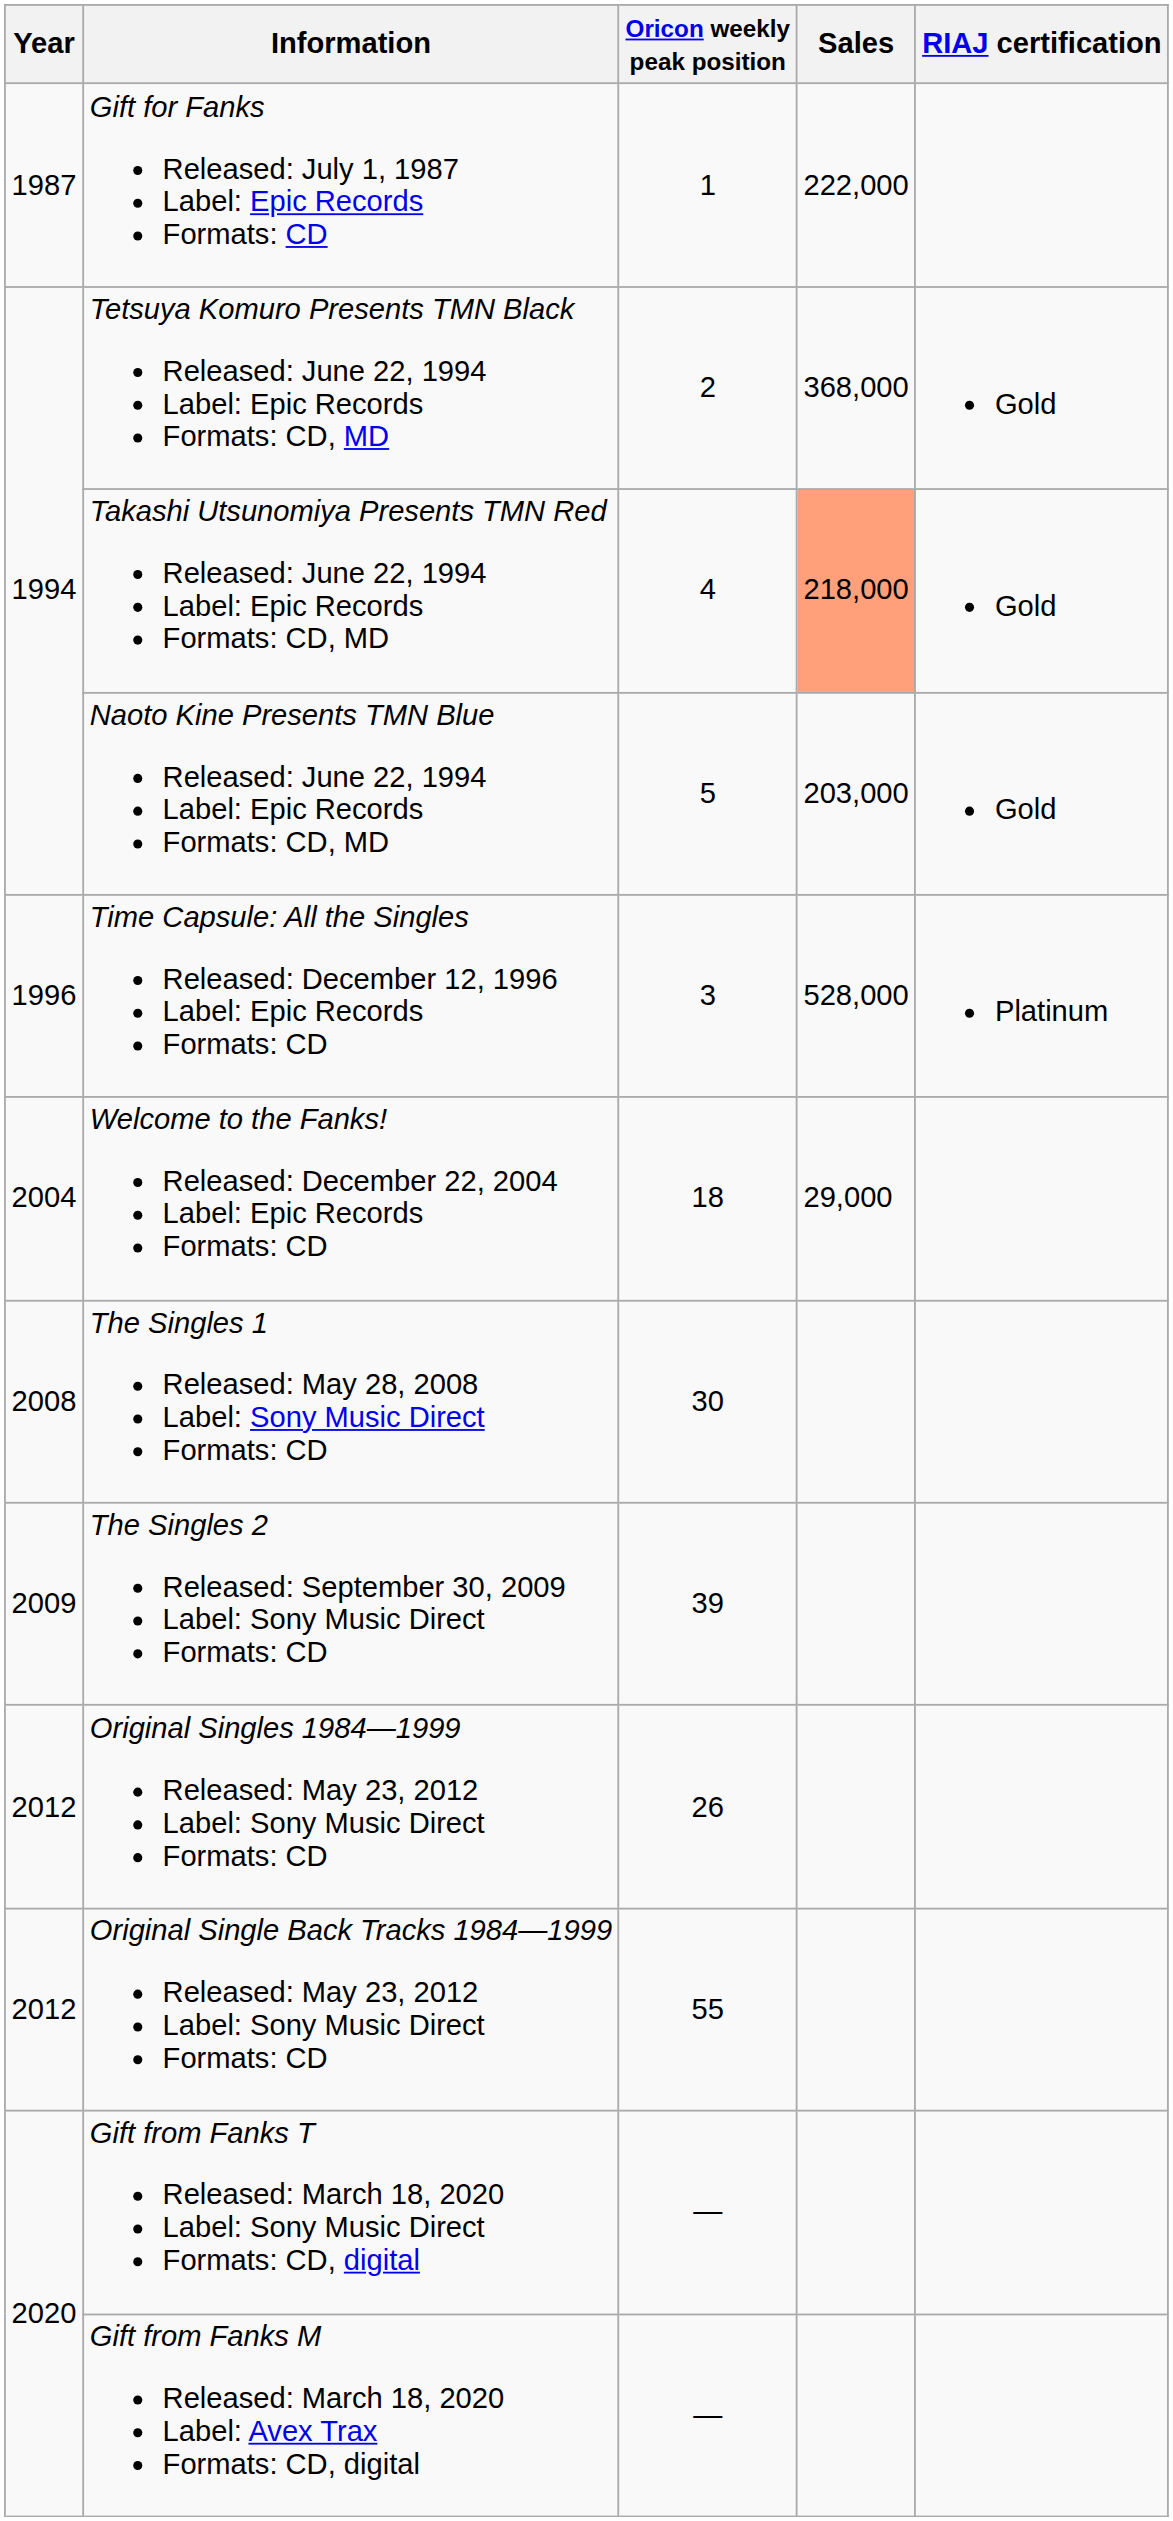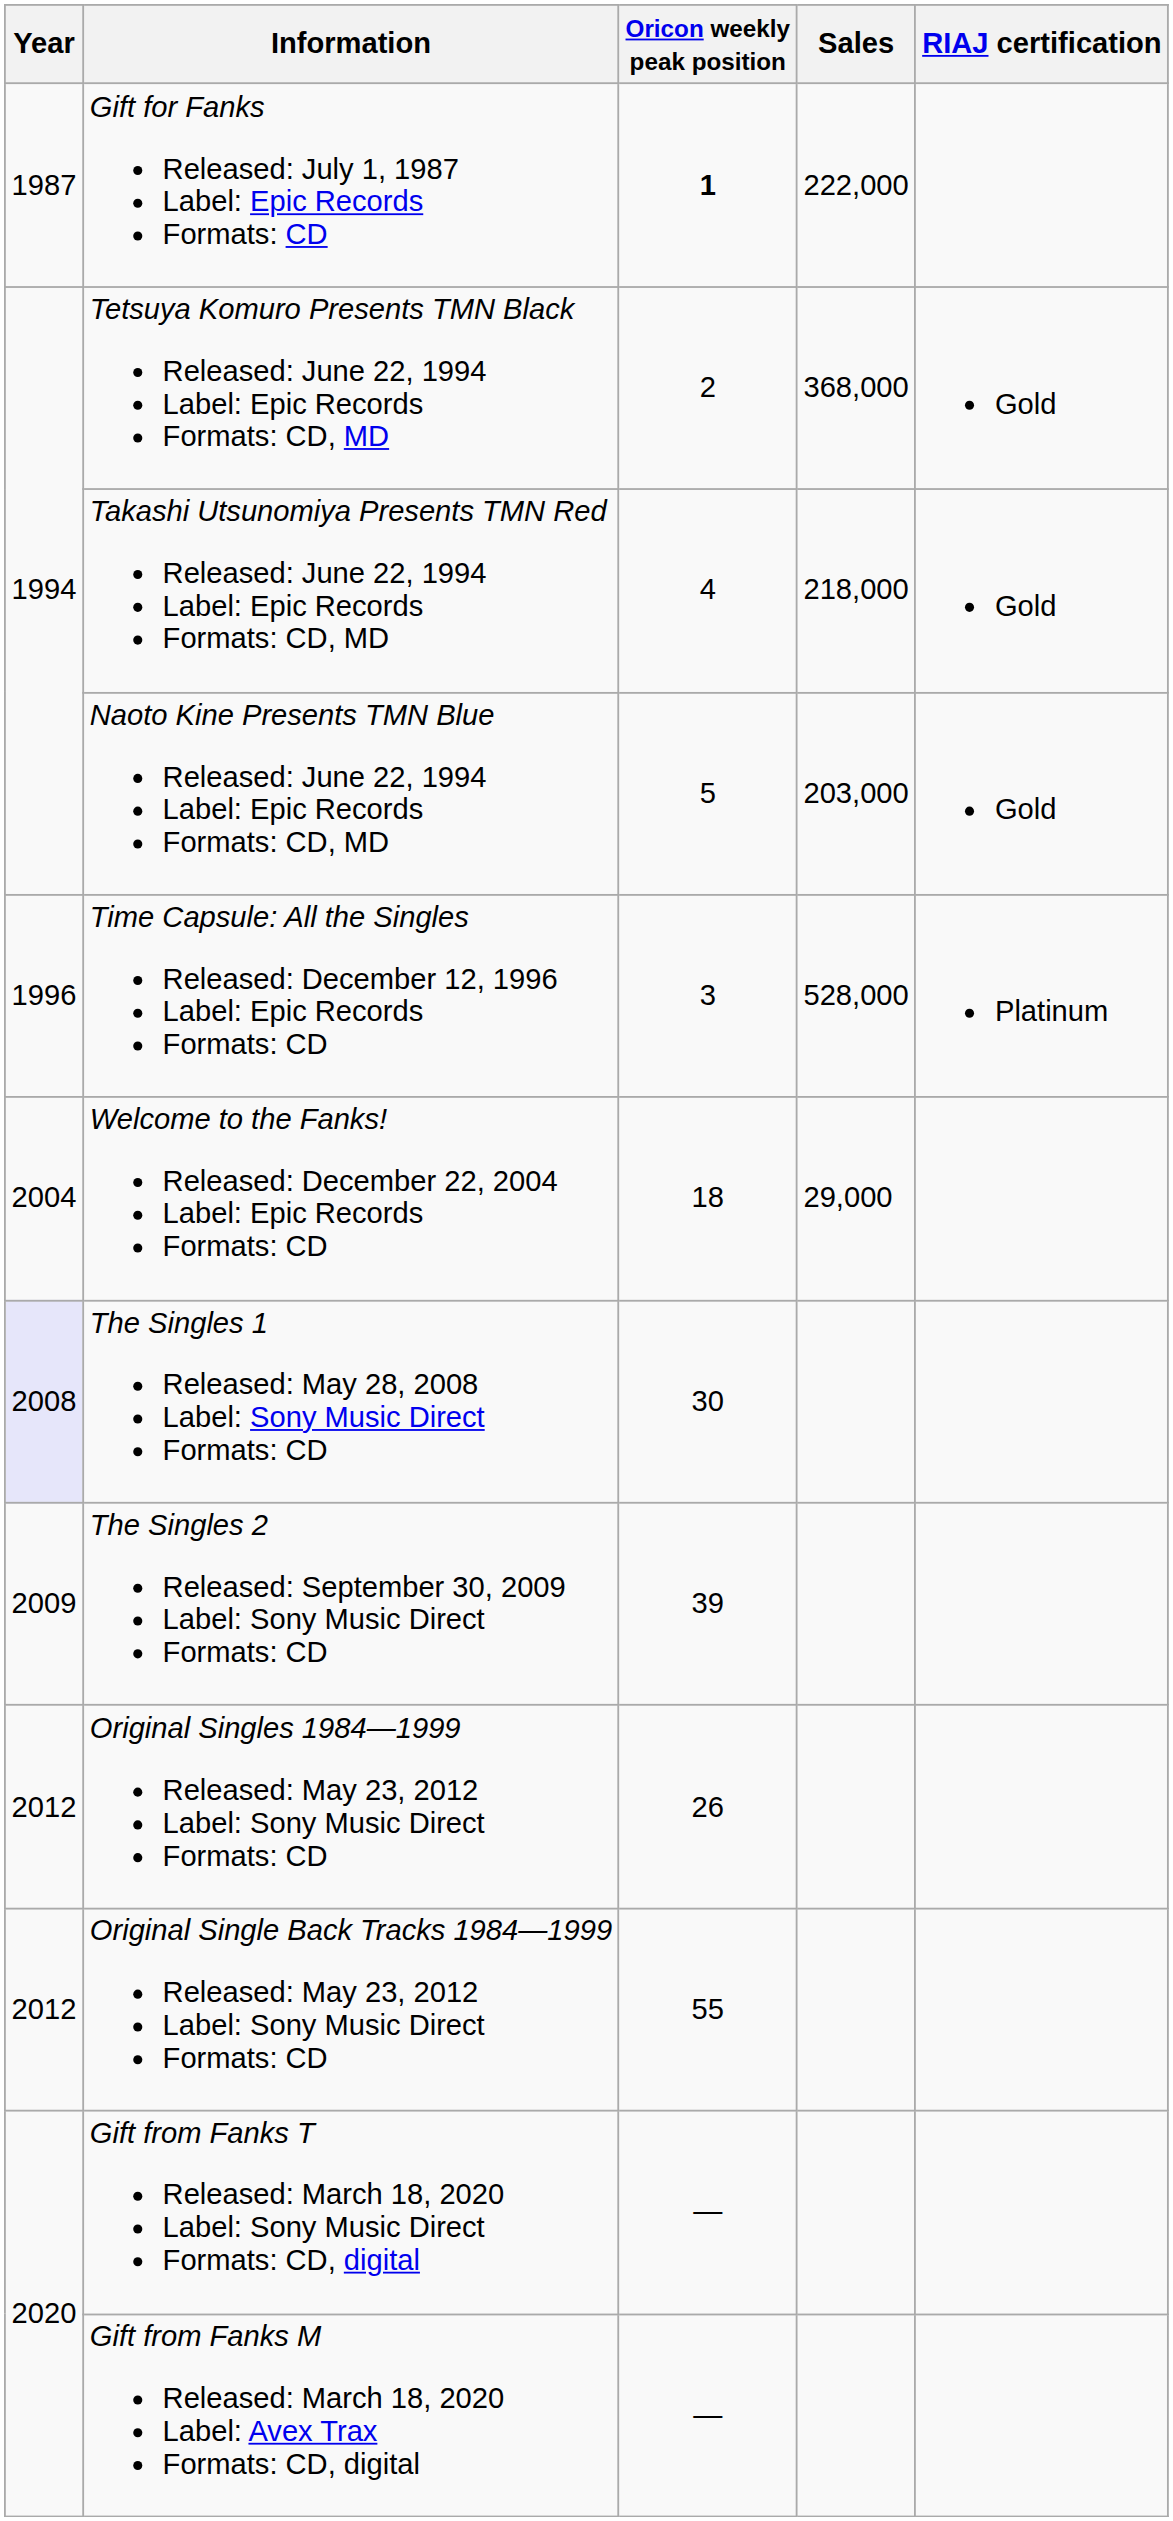row 2 | Oricon weekly peak position: normal -> bold
row 4 | Sales: lightsalmon background -> no background
row 8 | Year: no background -> lavender background
